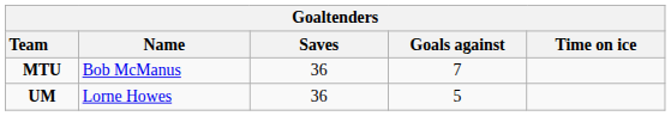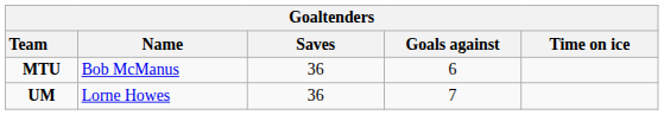MTU | Goals against: 7 -> 6
UM | Goals against: 5 -> 7
